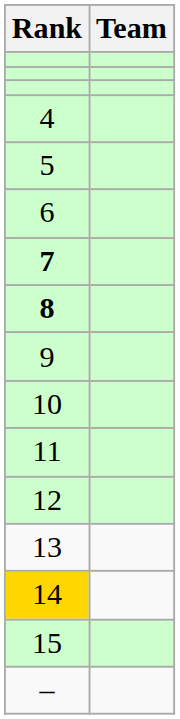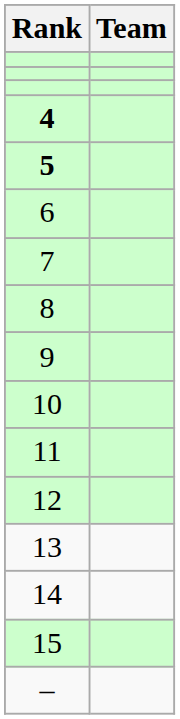row 5 | Rank: normal -> bold
row 6 | Rank: normal -> bold
row 8 | Rank: bold -> normal
row 9 | Rank: bold -> normal
row 15 | Rank: gold background -> no background
